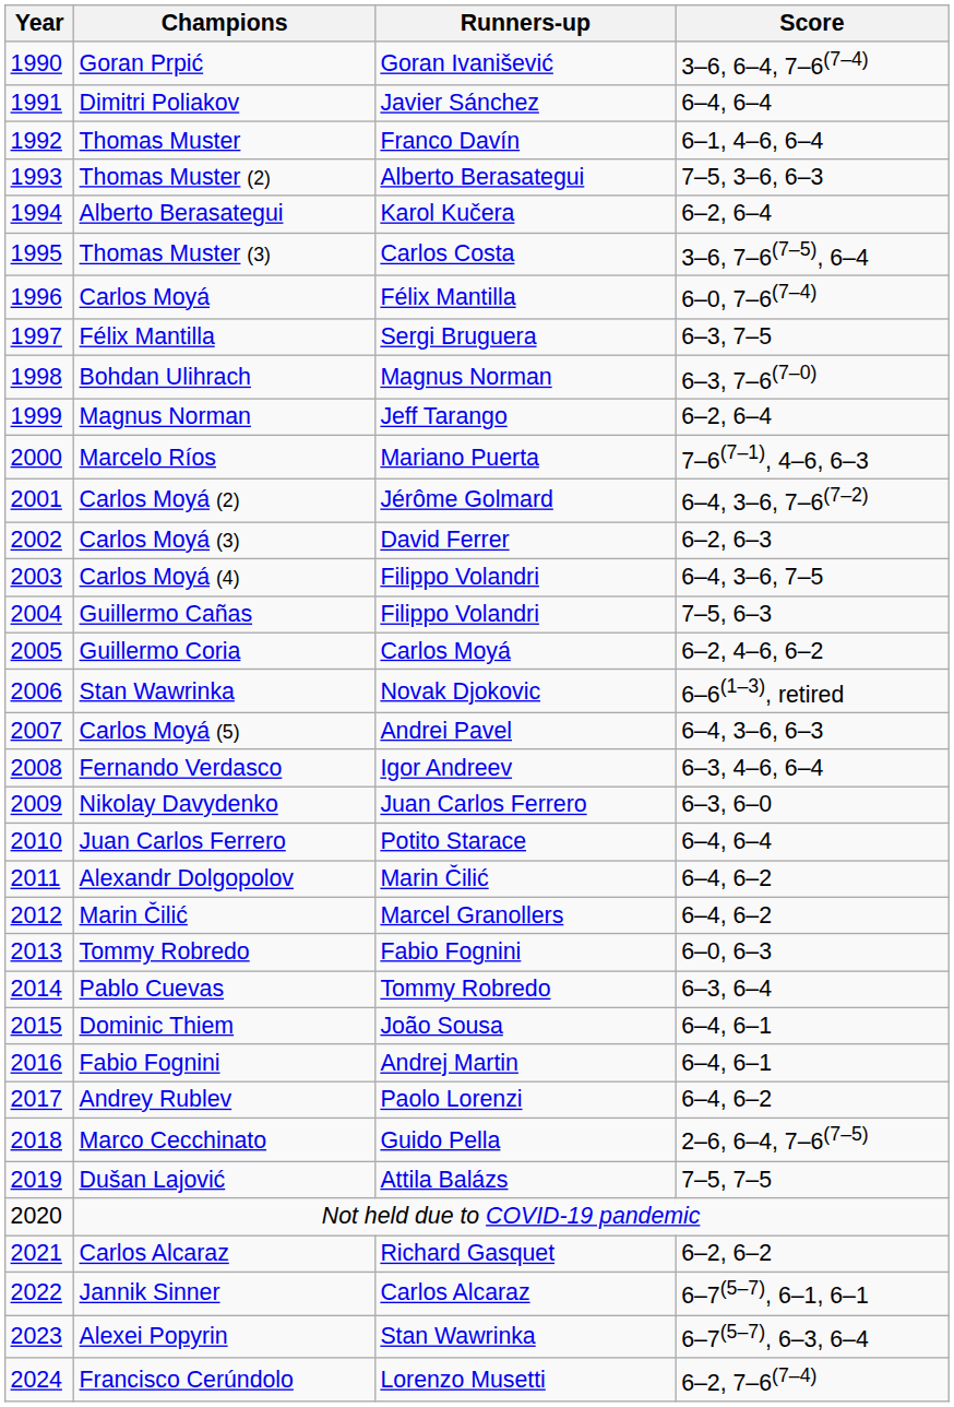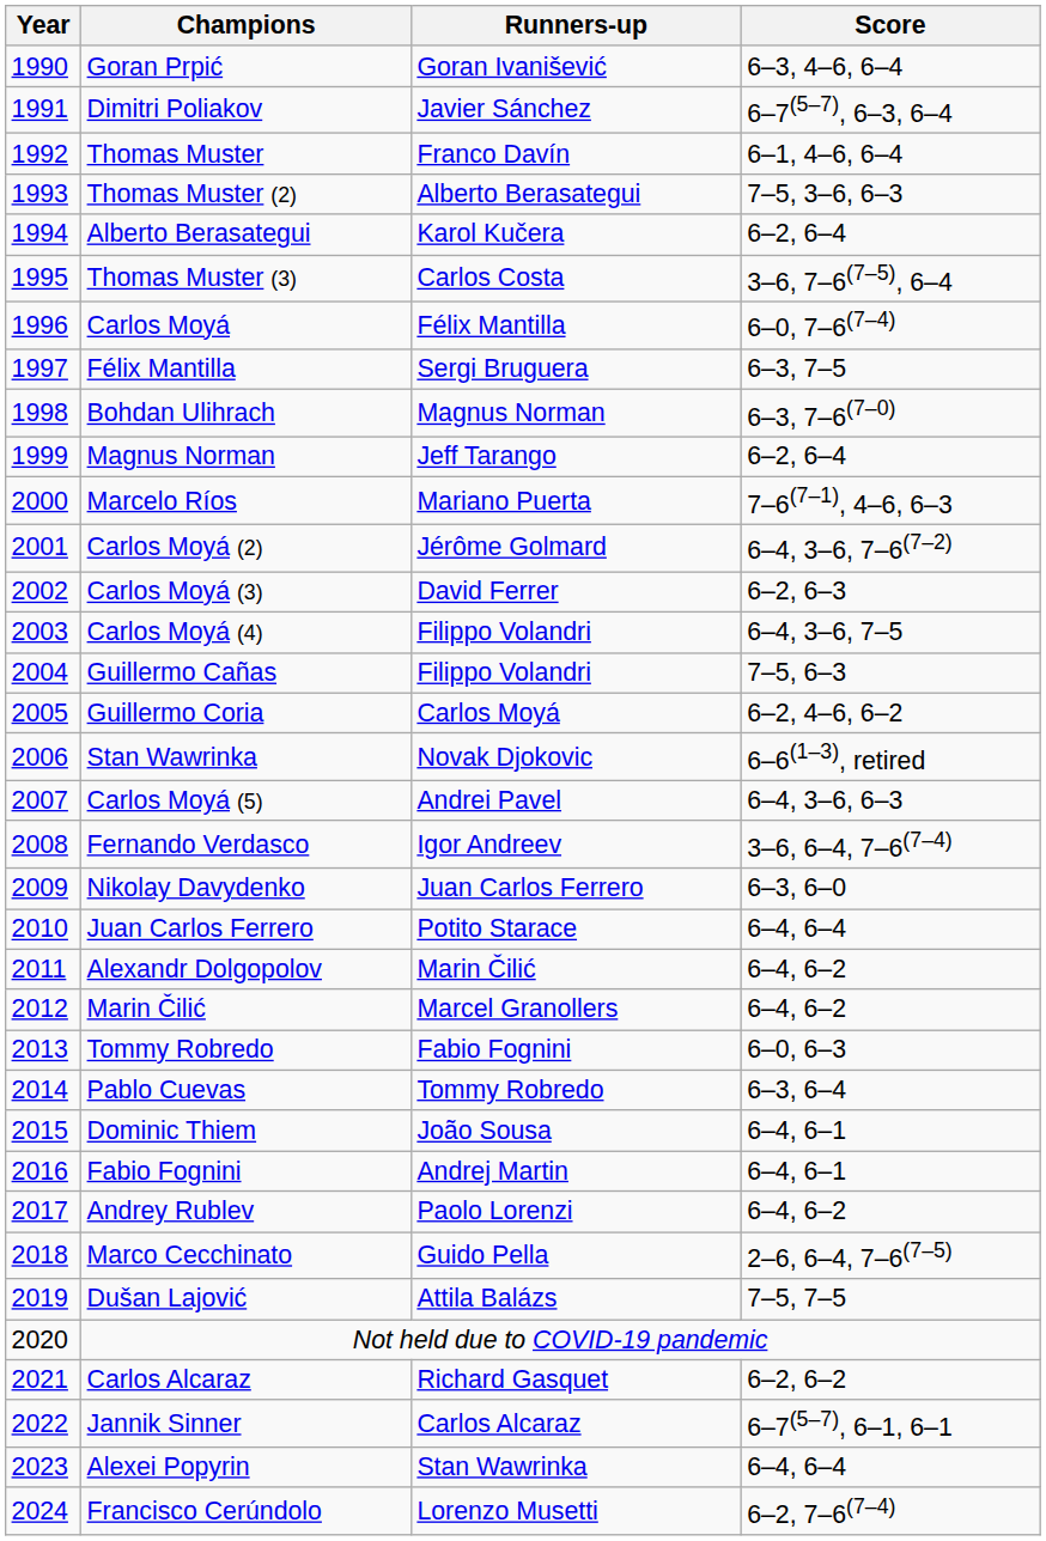Goran Prpić | Score: 3–6, 6–4, 7–6(7–4) -> 6–3, 4–6, 6–4
Dimitri Poliakov | Score: 6–4, 6–4 -> 6–7(5–7), 6–3, 6–4
Fernando Verdasco | Score: 6–3, 4–6, 6–4 -> 3–6, 6–4, 7–6(7–4)
Alexei Popyrin | Score: 6–7(5–7), 6–3, 6–4 -> 6–4, 6–4
